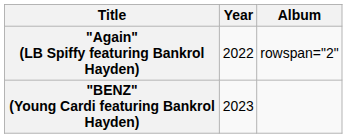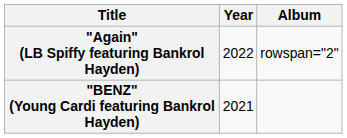"BENZ" (Young Cardi featuring Bankrol Hayden) | Year: 2023 -> 2021
